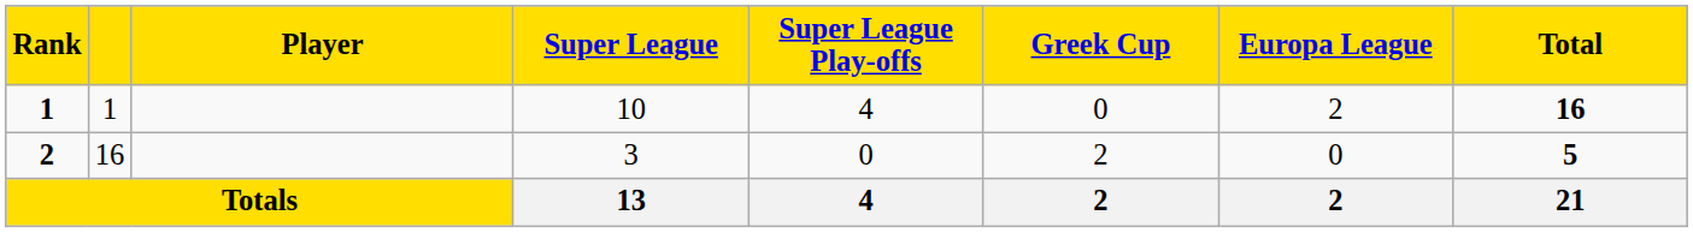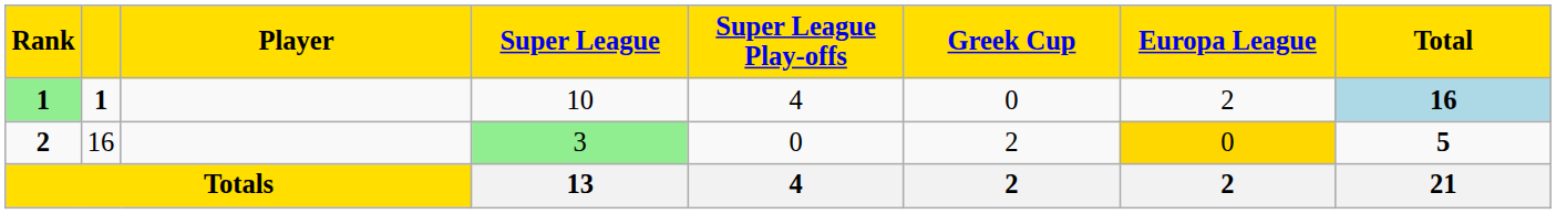row 2 | Rank: no background -> lightgreen background
row 2 | column 2: normal -> bold
row 2 | Total: no background -> lightblue background
row 3 | Super League: no background -> lightgreen background
row 3 | Europa League: no background -> gold background
